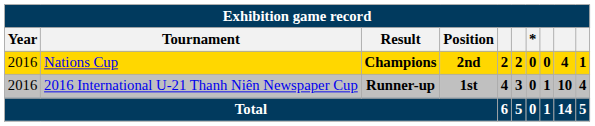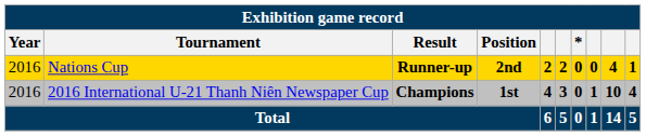Nations Cup | Result: Champions -> Runner-up
2016 International U-21 Thanh Niên Newspaper Cup | Result: Runner-up -> Champions
